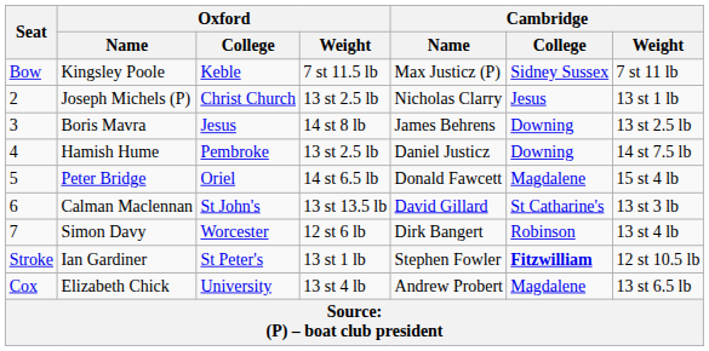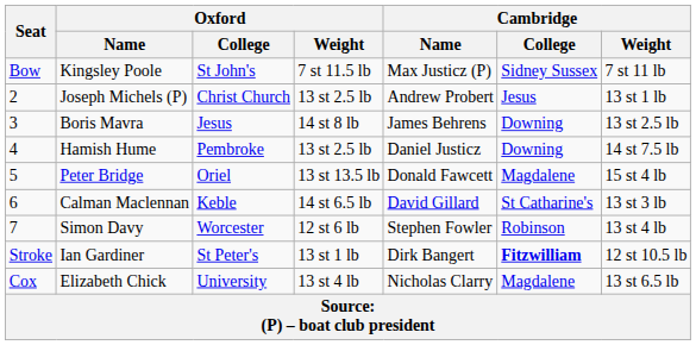Kingsley Poole | Oxford / College: Keble -> St John's
Joseph Michels (P) | Cambridge / Name: Nicholas Clarry -> Andrew Probert
Peter Bridge | Oxford / Weight: 14 st 6.5 lb -> 13 st 13.5 lb
Calman Maclennan | Oxford / College: St John's -> Keble
Calman Maclennan | Oxford / Weight: 13 st 13.5 lb -> 14 st 6.5 lb
Simon Davy | Cambridge / Name: Dirk Bangert -> Stephen Fowler
Ian Gardiner | Cambridge / Name: Stephen Fowler -> Dirk Bangert
Elizabeth Chick | Cambridge / Name: Andrew Probert -> Nicholas Clarry
